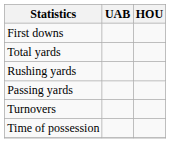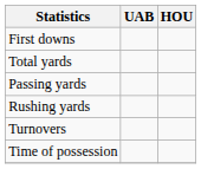rows swapped: Rushing yards <-> Passing yards
